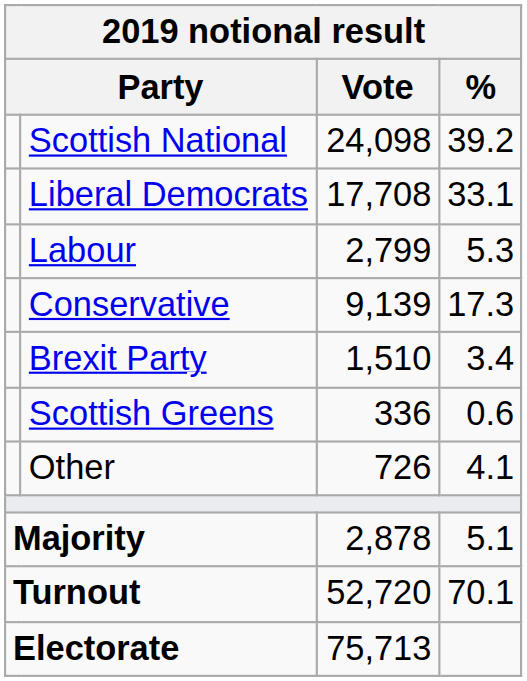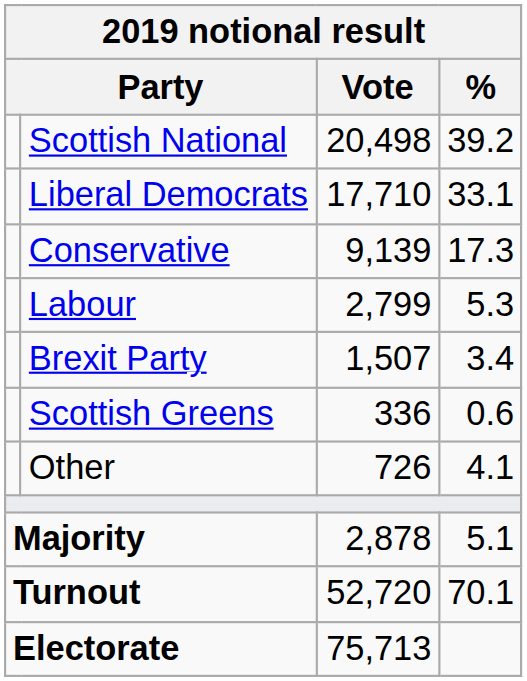Scottish National | Vote: 24,098 -> 20,498
Liberal Democrats | Vote: 17,708 -> 17,710
rows swapped: Conservative <-> Labour
Brexit Party | Vote: 1,510 -> 1,507
